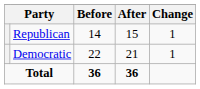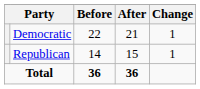rows swapped: Democratic <-> Republican
